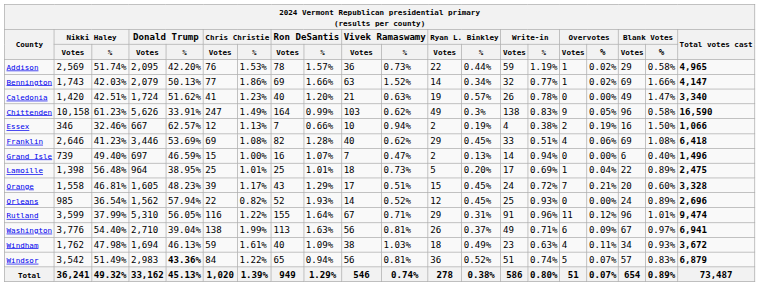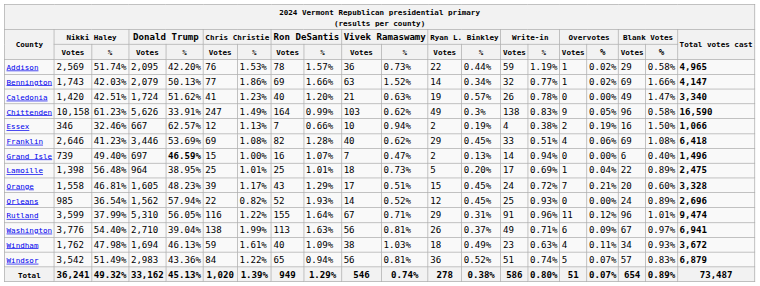Grand Isle | Donald Trump / %: normal -> bold
Windsor | Donald Trump / %: bold -> normal
